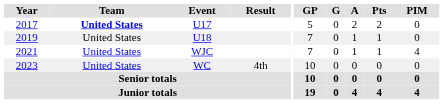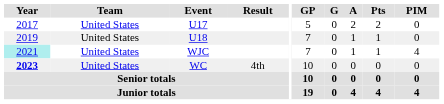U17 | Team: bold -> normal
WJC | Year: no background -> paleturquoise background
WC | Year: normal -> bold
